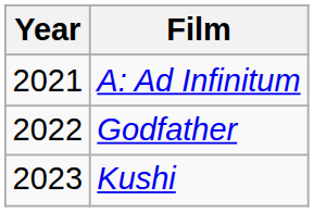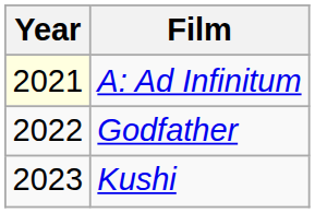A: Ad Infinitum | Year: no background -> lightyellow background
